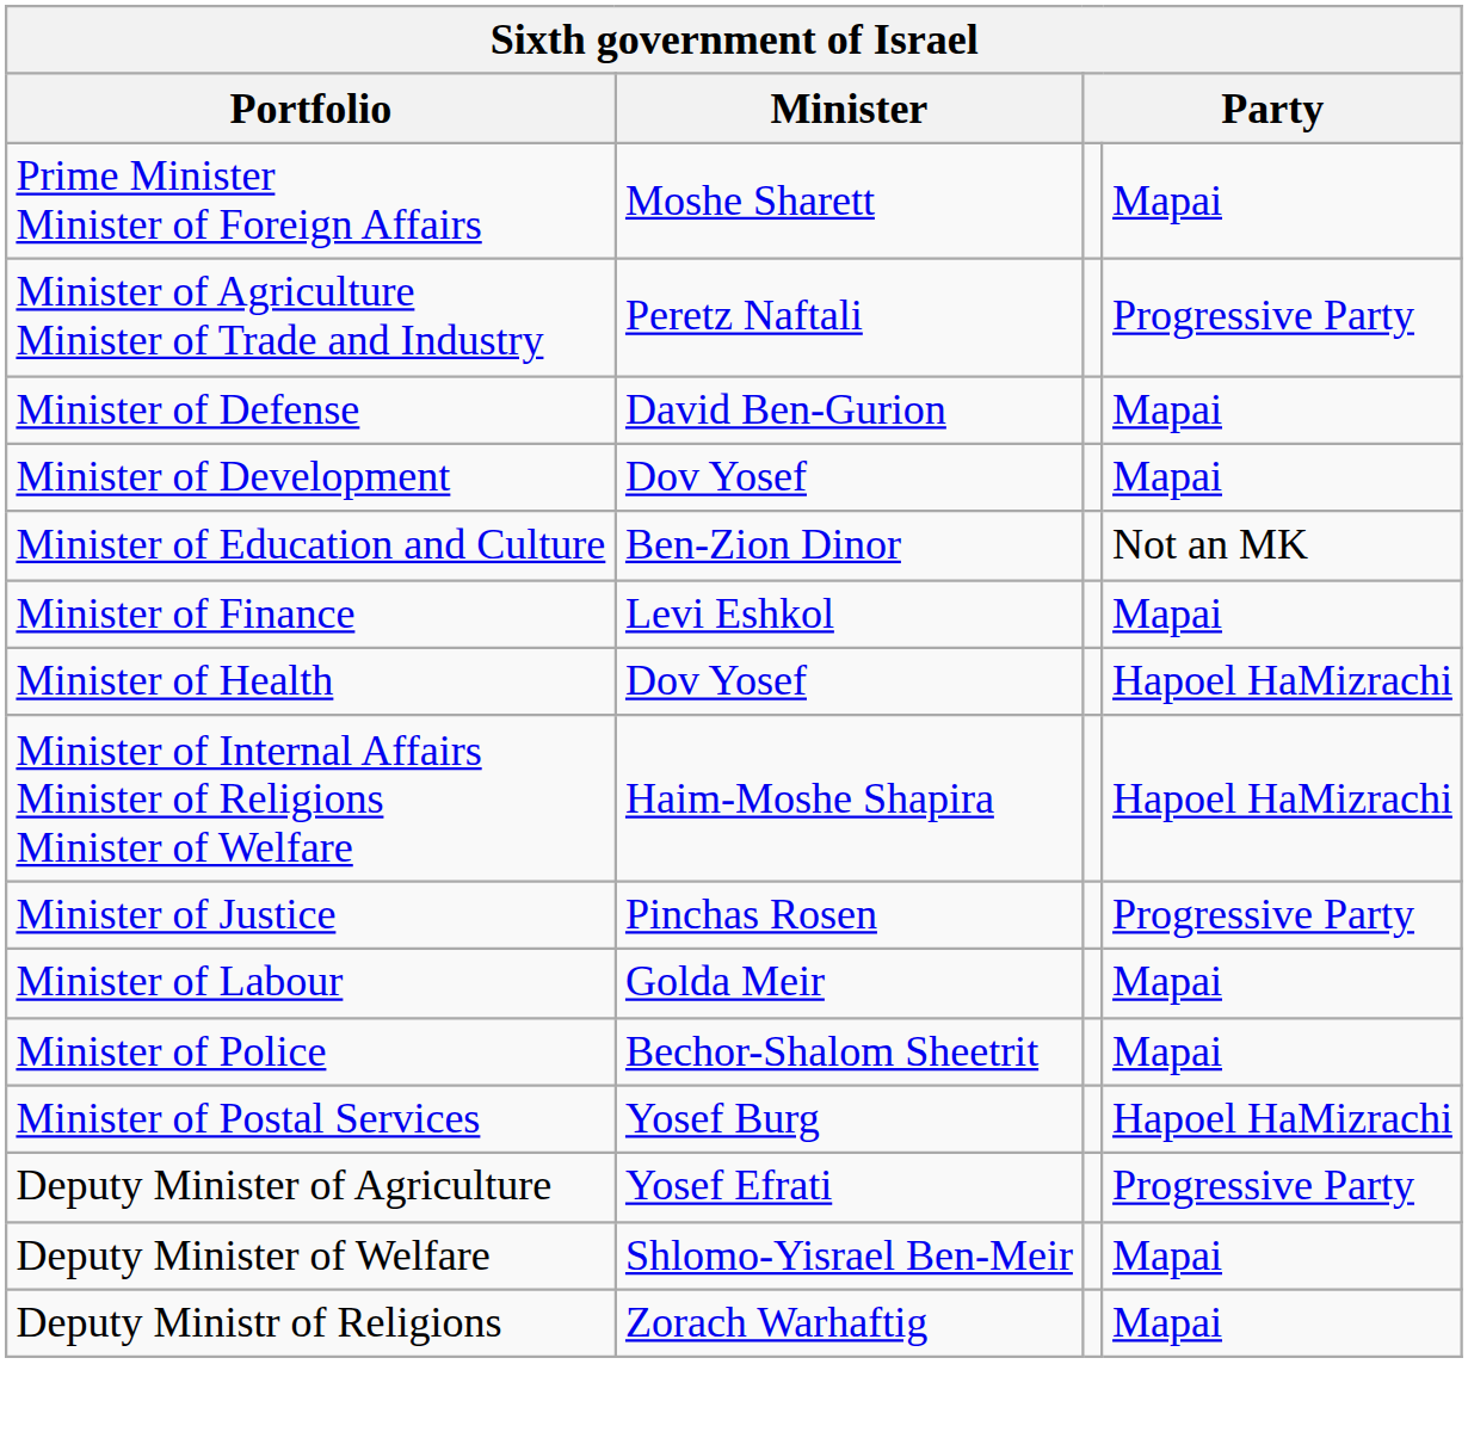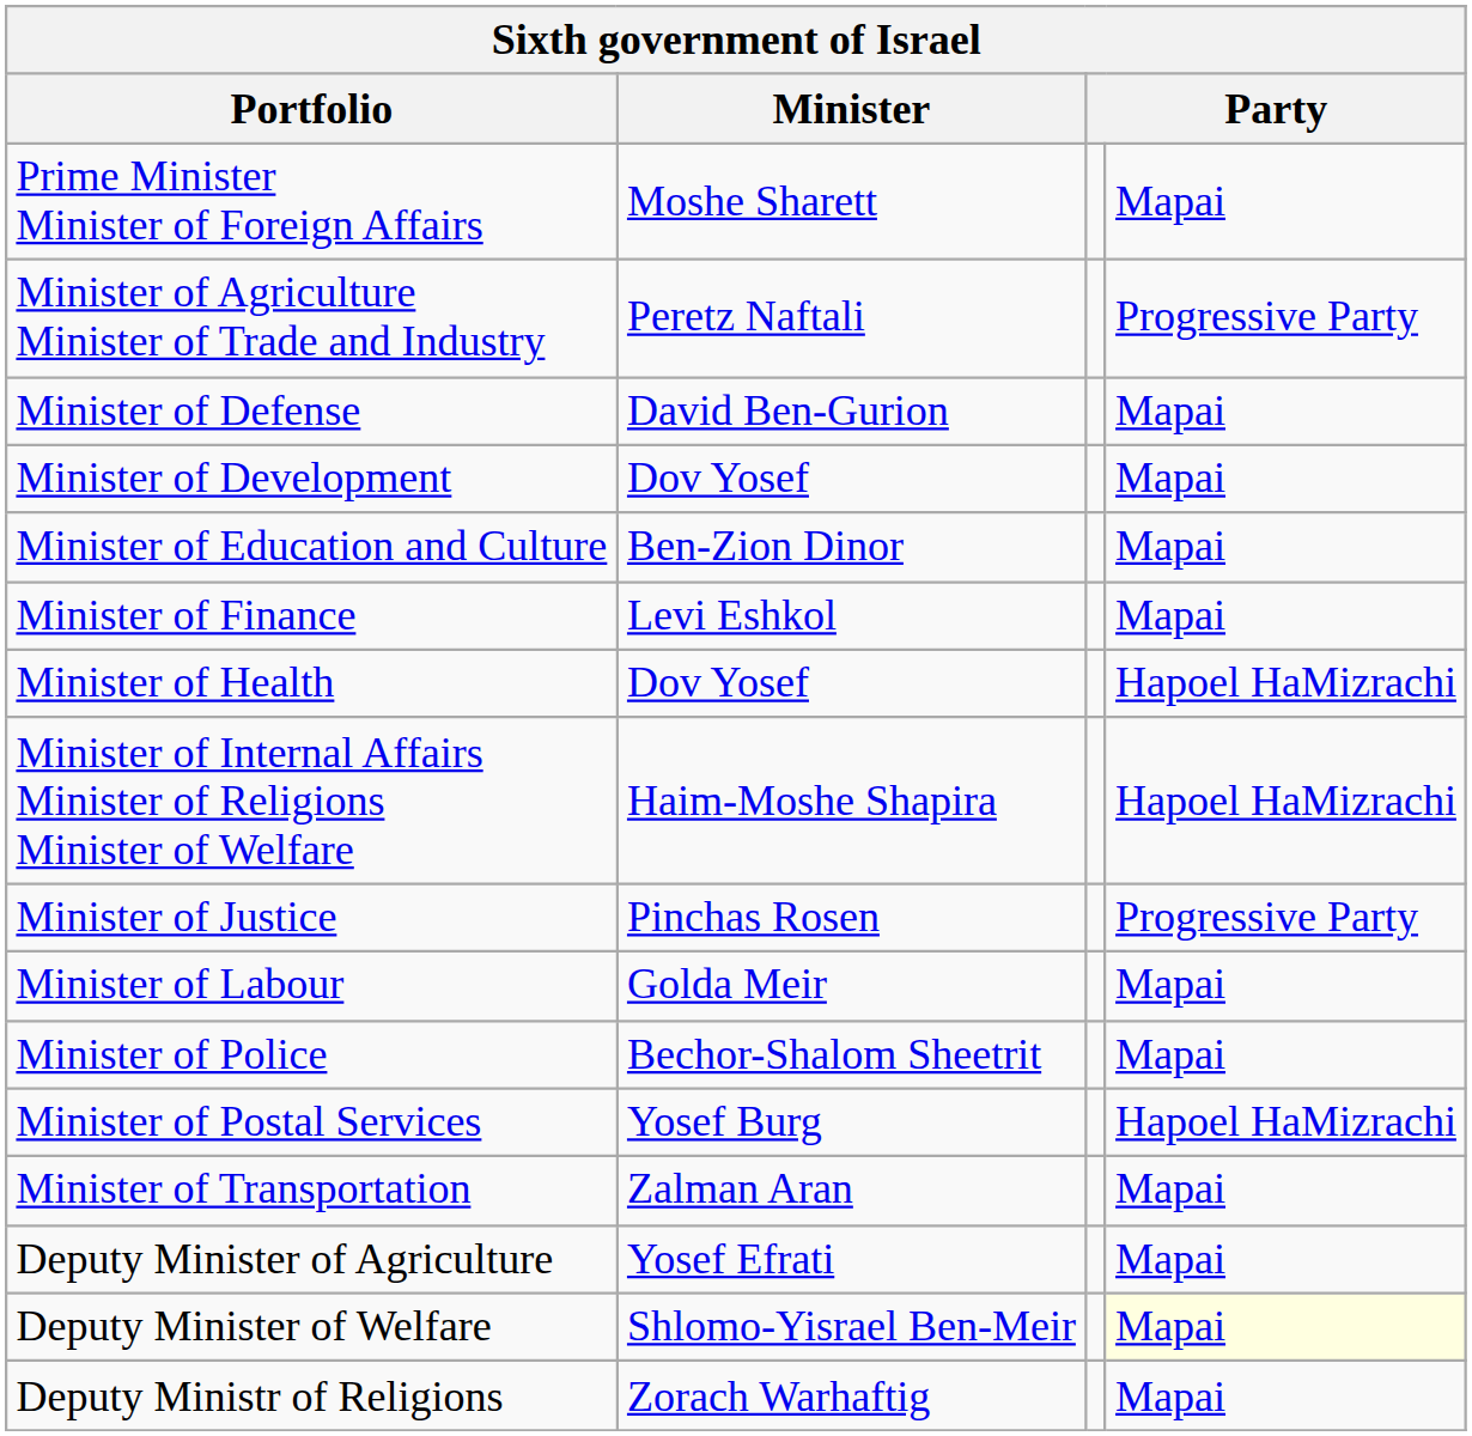Minister of Education and Culture | column 4: Not an MK -> Mapai
+ row: Minister of Transportation | Zalman Aran | Mapai
Deputy Minister of Agriculture | column 4: Progressive Party -> Mapai
Deputy Minister of Welfare | column 4: no background -> lightyellow background
